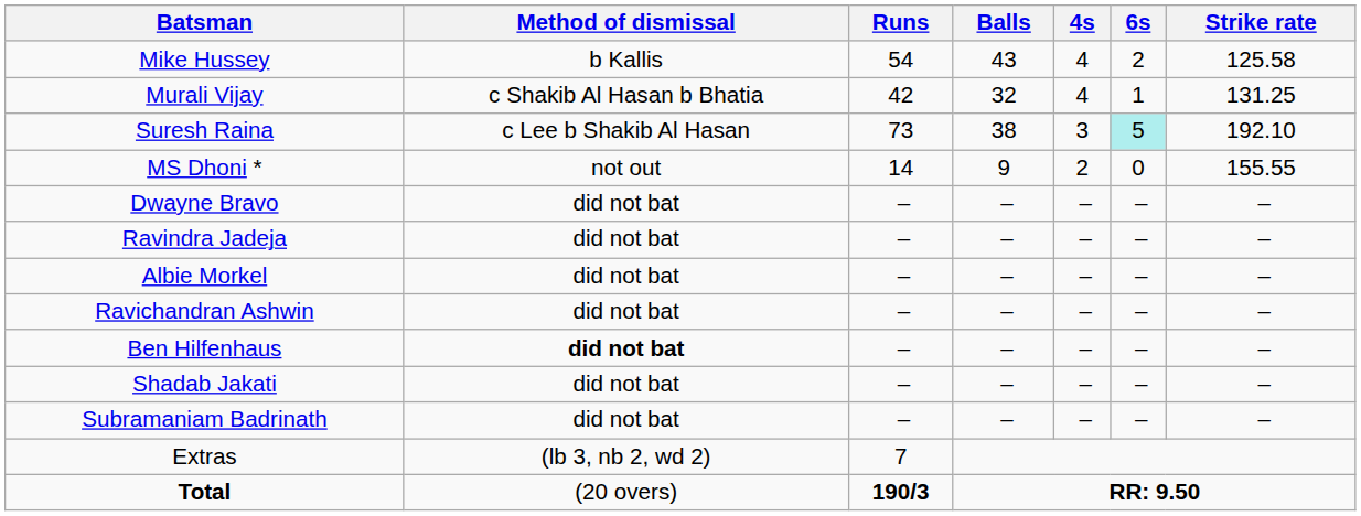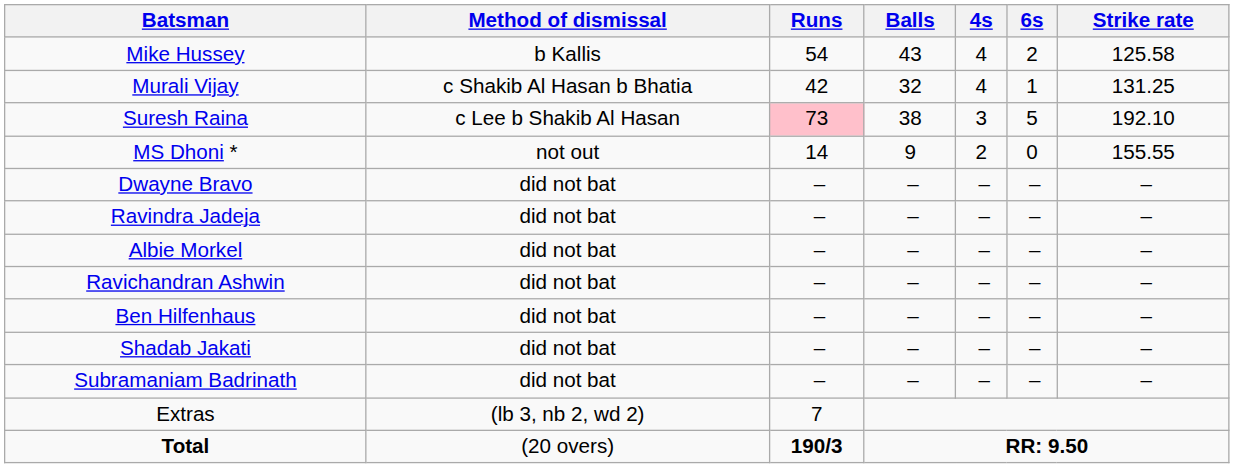Suresh Raina | Runs: no background -> pink background
Suresh Raina | 6s: paleturquoise background -> no background
Ben Hilfenhaus | Method of dismissal: bold -> normal
